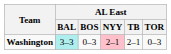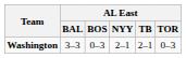Washington | AL East / BAL: paleturquoise background -> no background
Washington | AL East / NYY: pink background -> no background
